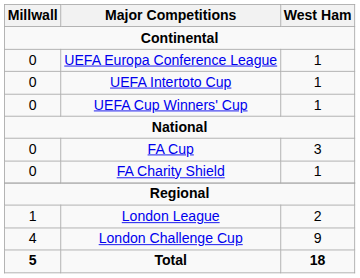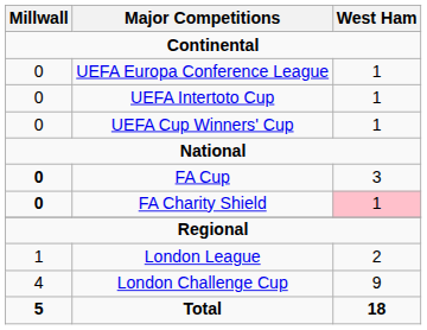FA Cup | Millwall: normal -> bold
FA Charity Shield | Millwall: normal -> bold
FA Charity Shield | West Ham: no background -> pink background
